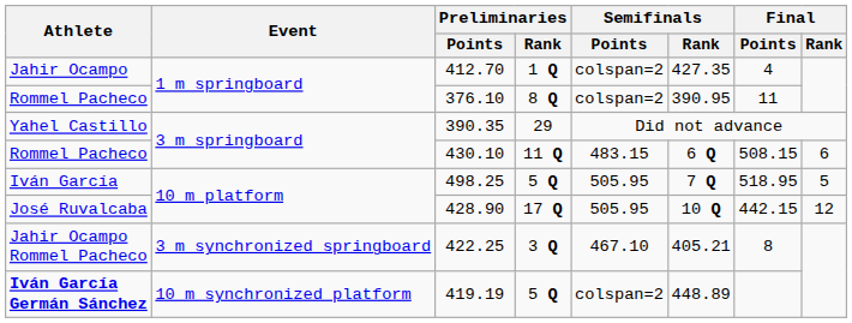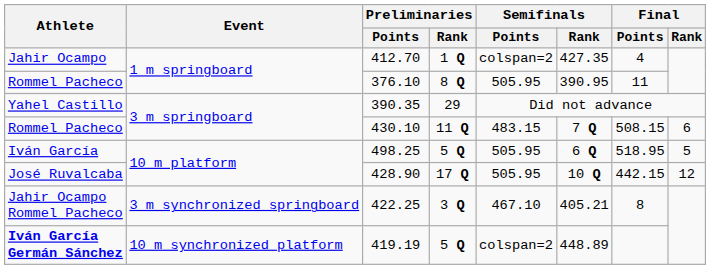376.10 | Semifinals / Points: colspan=2 -> 505.95
430.10 | Semifinals / Rank: 6 Q -> 7 Q
498.25 | Semifinals / Rank: 7 Q -> 6 Q
